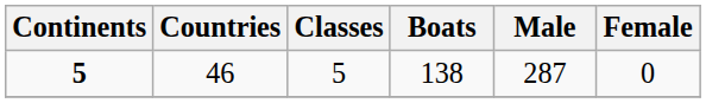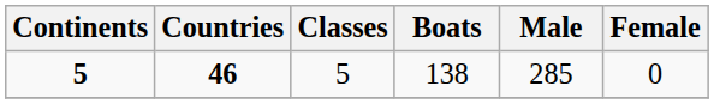row 2 | Countries: normal -> bold
row 2 | Male: 287 -> 285
